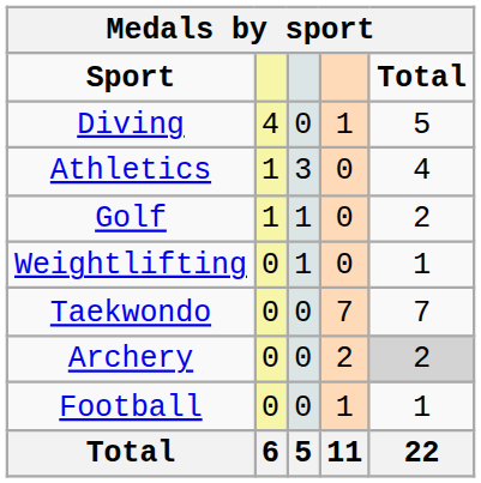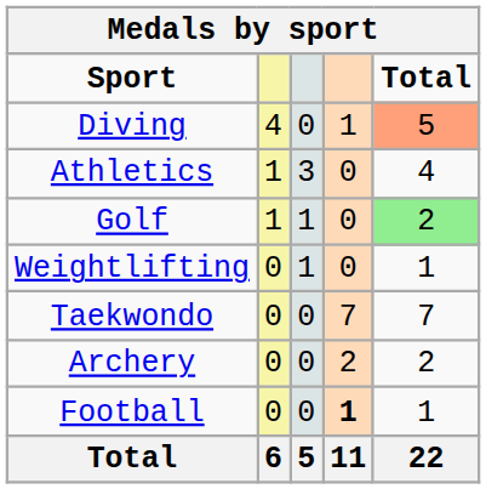Diving | Total: no background -> lightsalmon background
Golf | Total: no background -> lightgreen background
Archery | Total: lightgrey background -> no background
Football | column 4: normal -> bold
